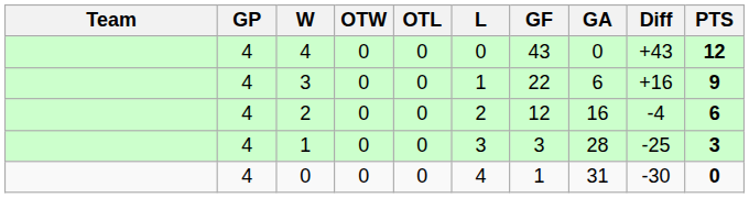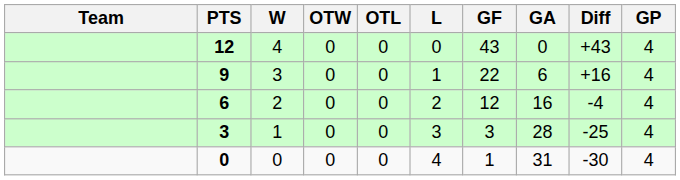columns swapped: GP <-> PTS
